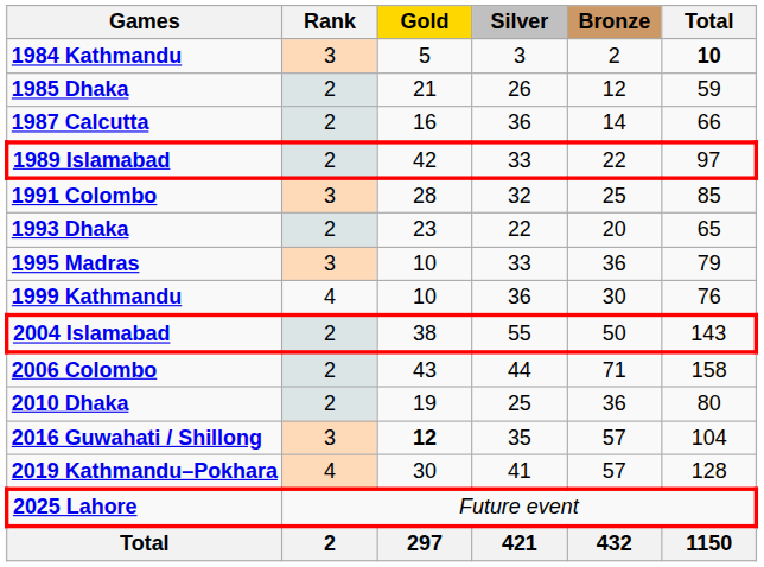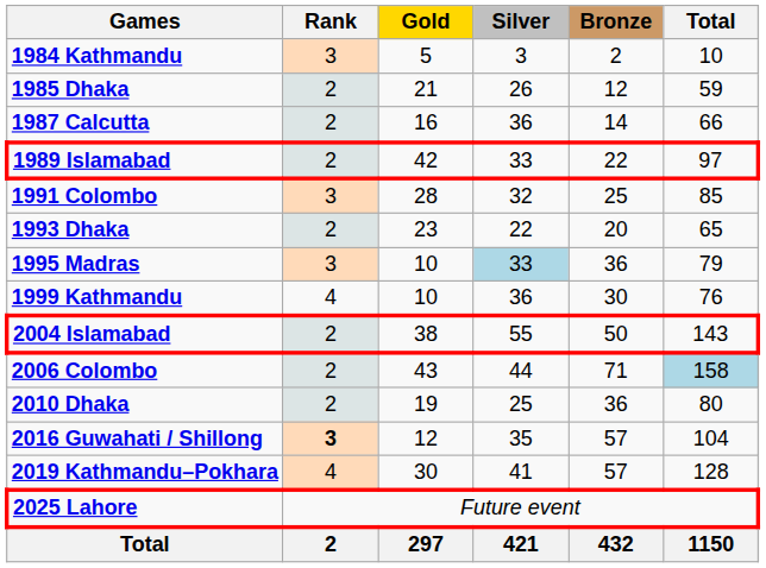1984 Kathmandu | Total: bold -> normal
1995 Madras | Silver: no background -> lightblue background
2006 Colombo | Total: no background -> lightblue background
2016 Guwahati / Shillong | Rank: normal -> bold
2016 Guwahati / Shillong | Gold: bold -> normal
